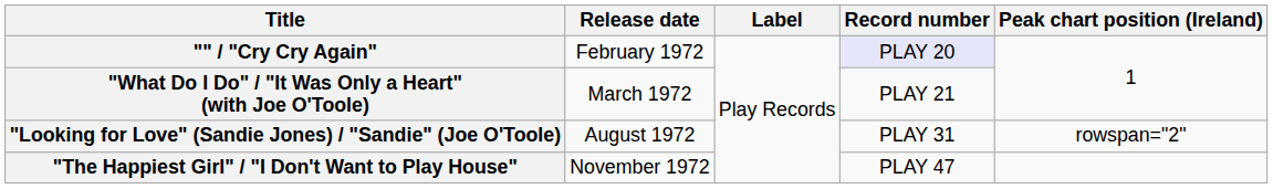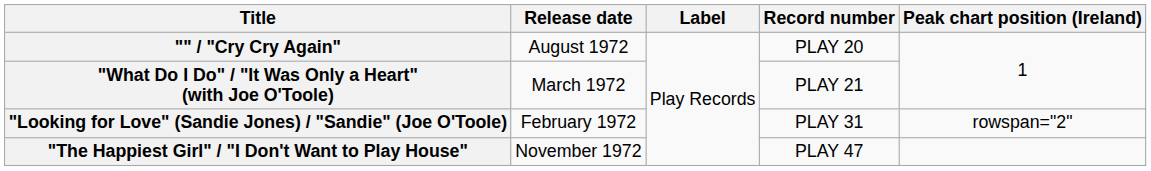"" / "Cry Cry Again" | Release date: February 1972 -> August 1972
"" / "Cry Cry Again" | Record number: lavender background -> no background
"Looking for Love" (Sandie Jones) / "Sandie" (Joe O'Toole) | Release date: August 1972 -> February 1972
